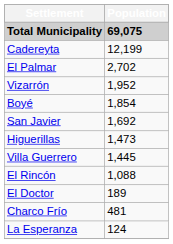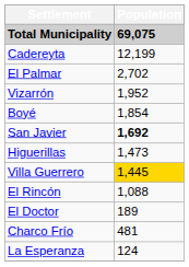San Javier | Population: normal -> bold
Villa Guerrero | Population: no background -> gold background
